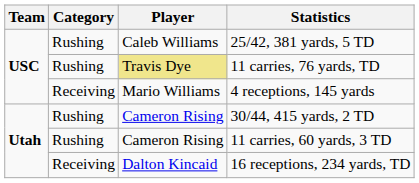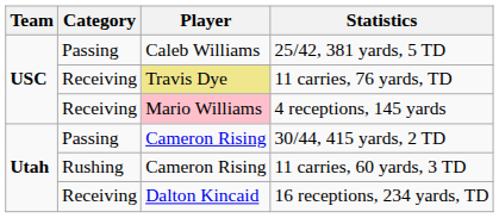25/42, 381 yards, 5 TD | Category: Rushing -> Passing
11 carries, 76 yards, TD | Category: Rushing -> Receiving
4 receptions, 145 yards | Player: no background -> pink background
30/44, 415 yards, 2 TD | Category: Rushing -> Passing
